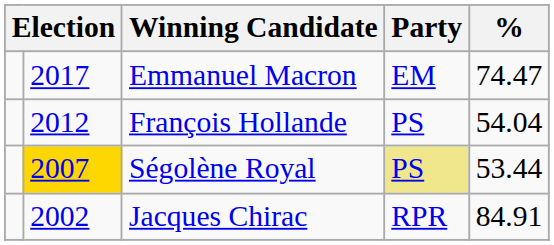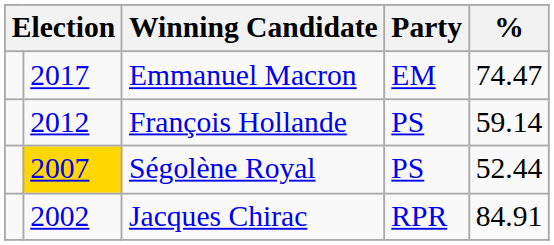François Hollande | %: 54.04 -> 59.14
Ségolène Royal | Party: khaki background -> no background
Ségolène Royal | %: 53.44 -> 52.44
